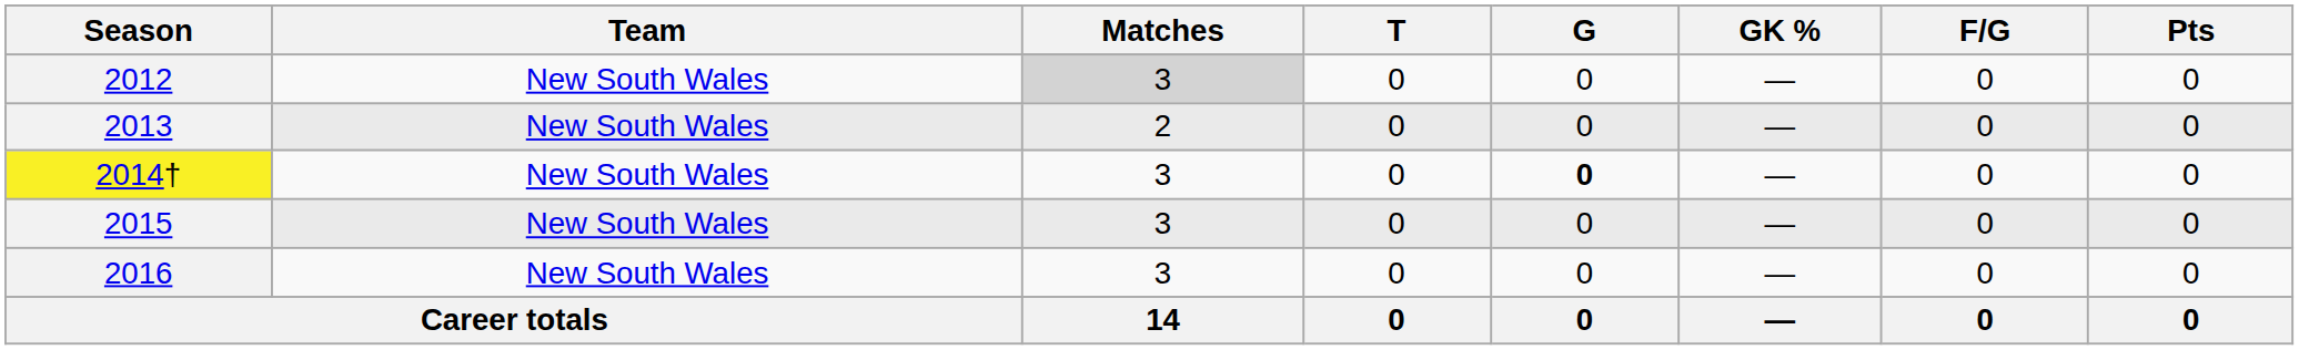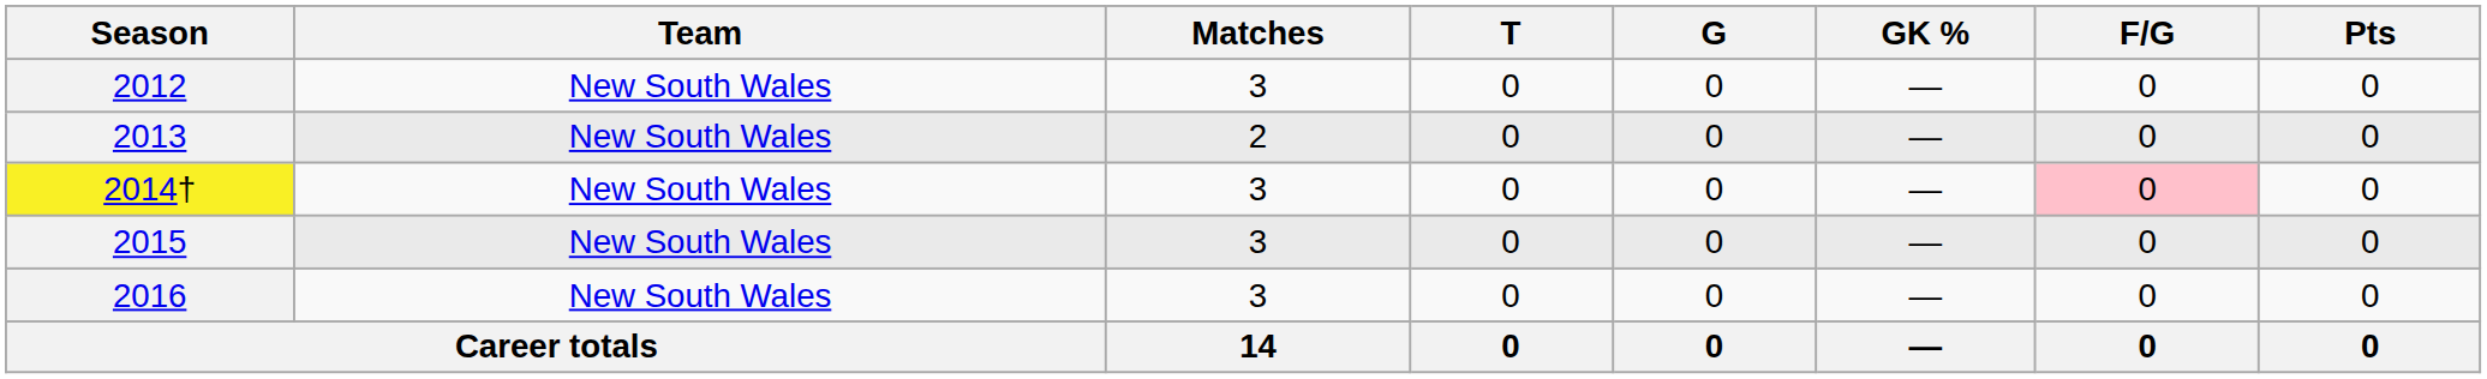2012 | Matches: lightgrey background -> no background
2014† | G: bold -> normal
2014† | F/G: no background -> pink background
